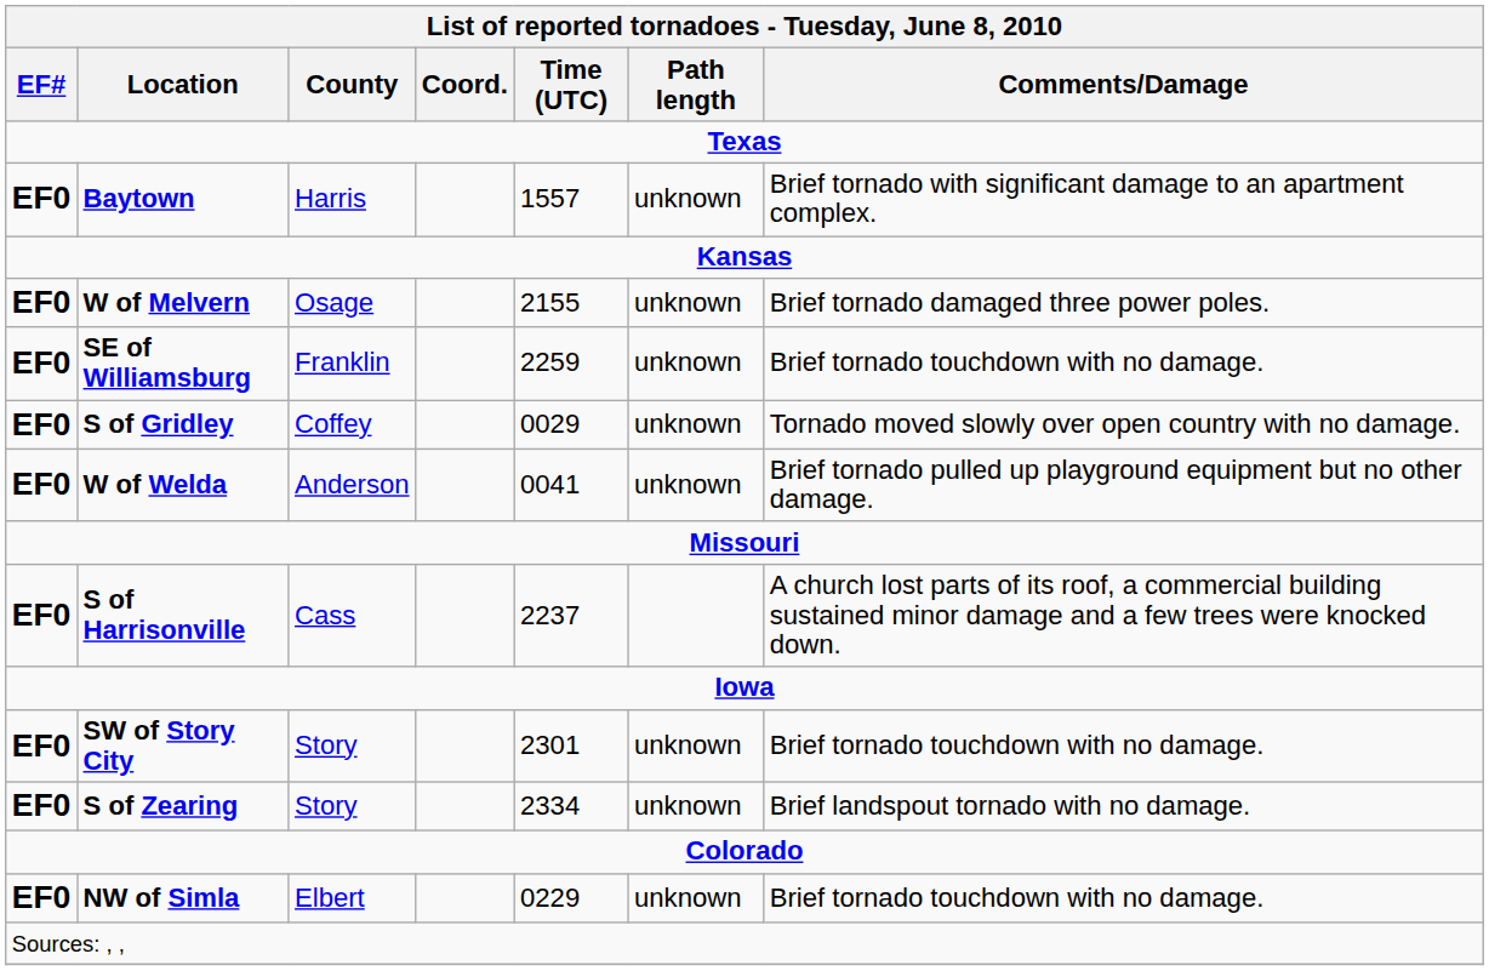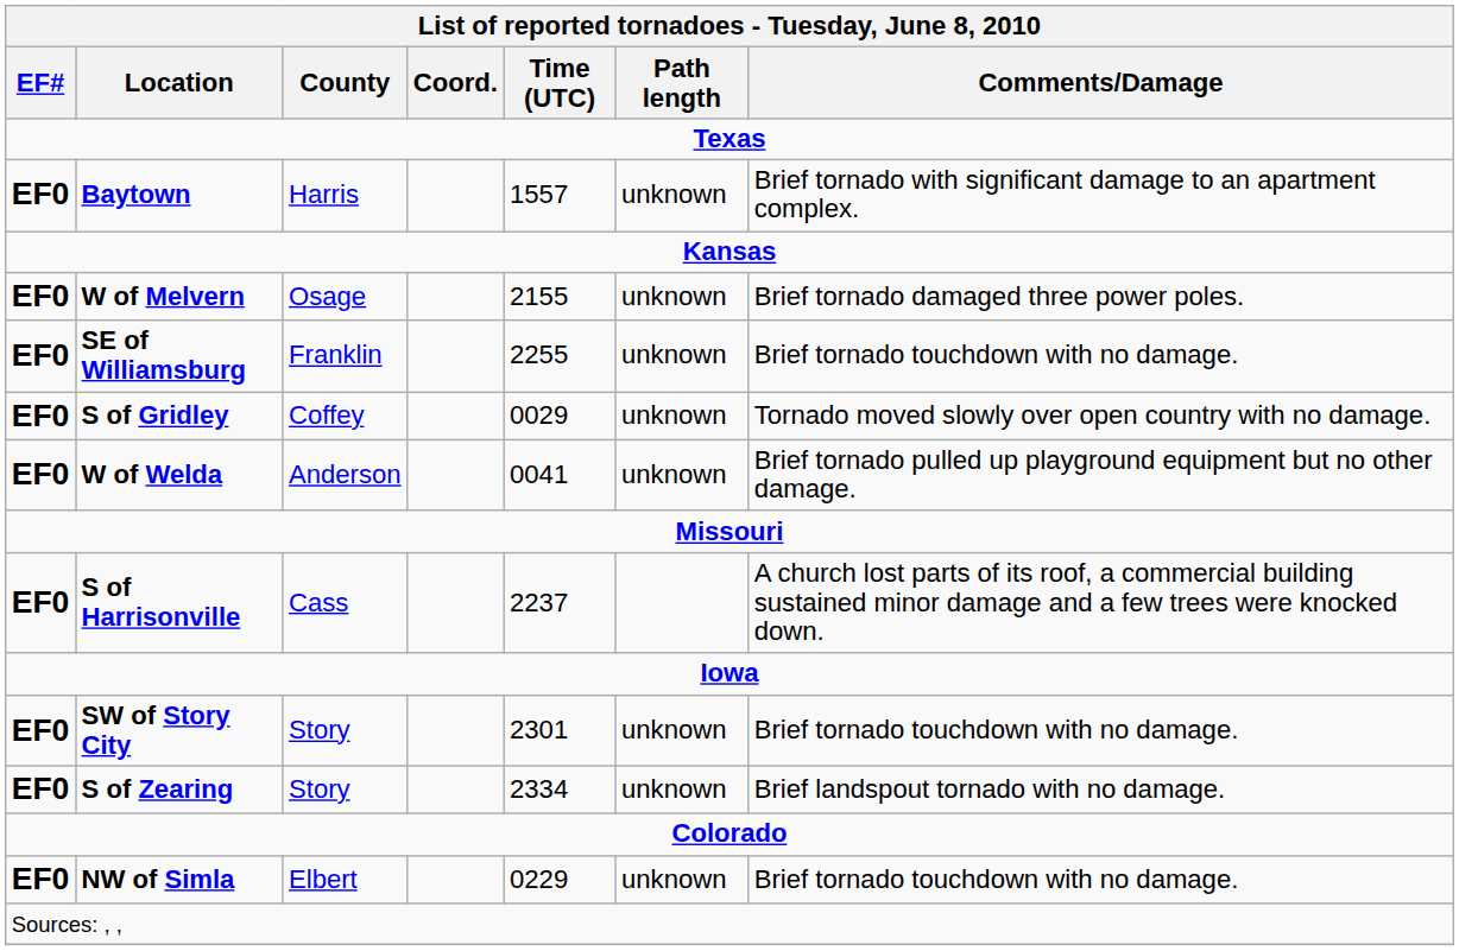SE of Williamsburg | Time (UTC): 2259 -> 2255
